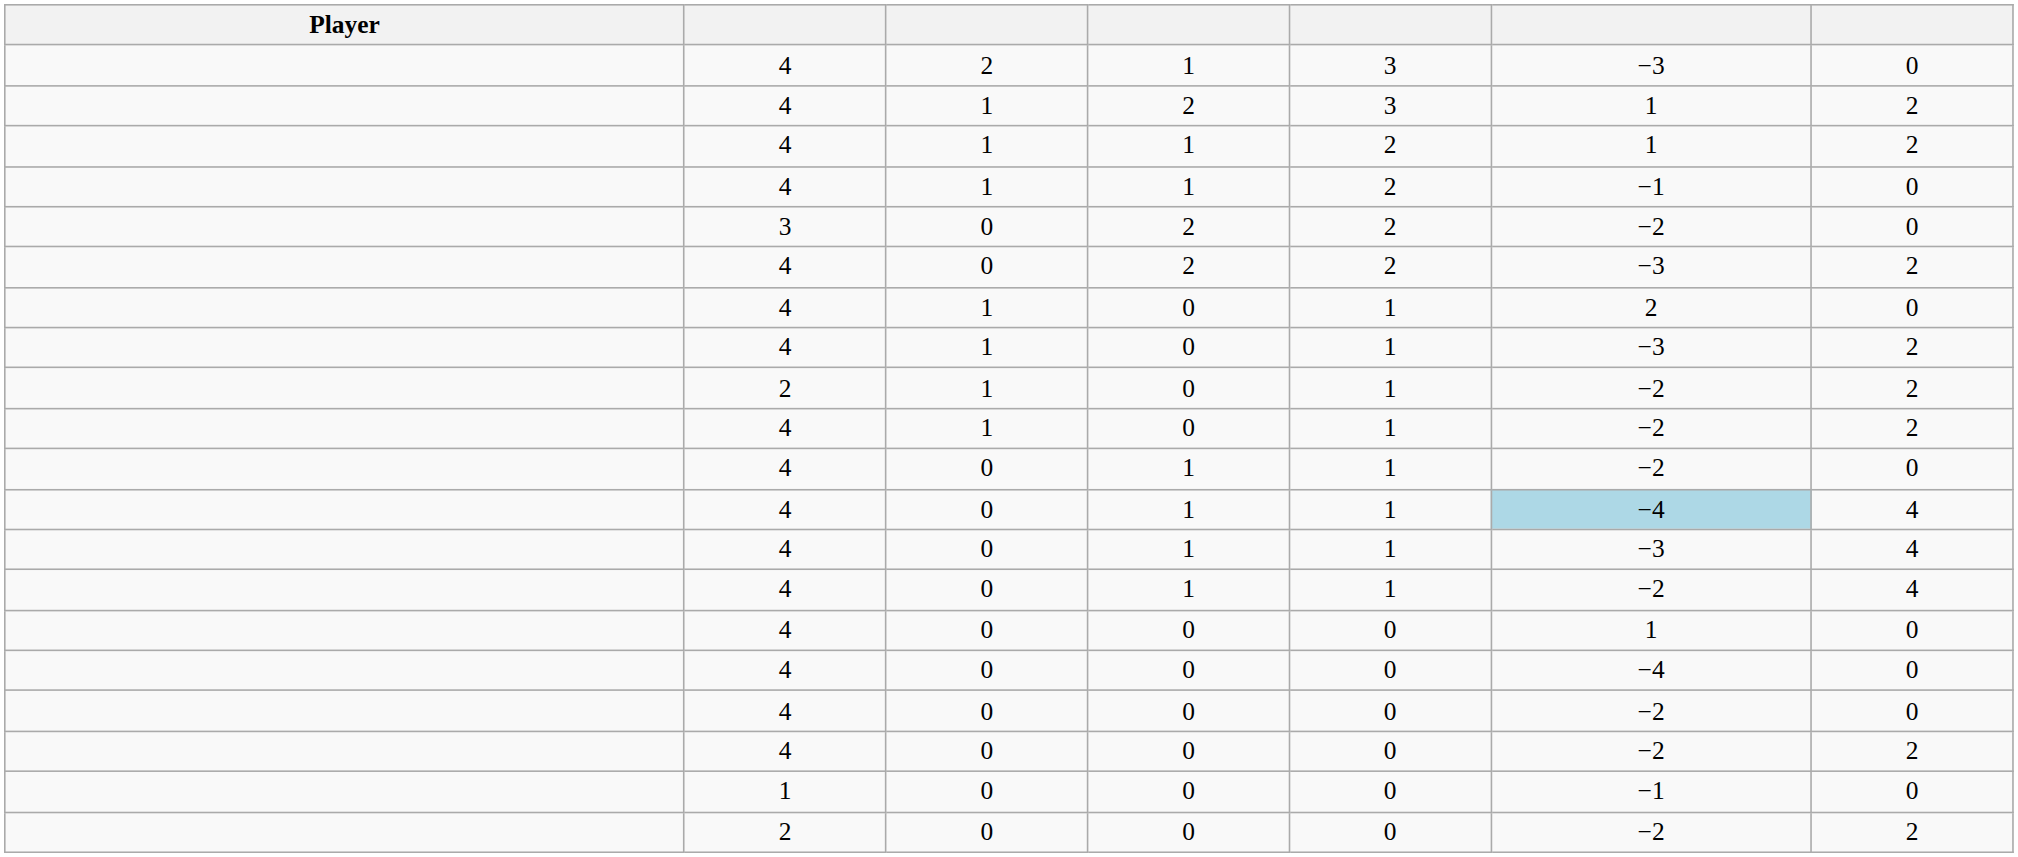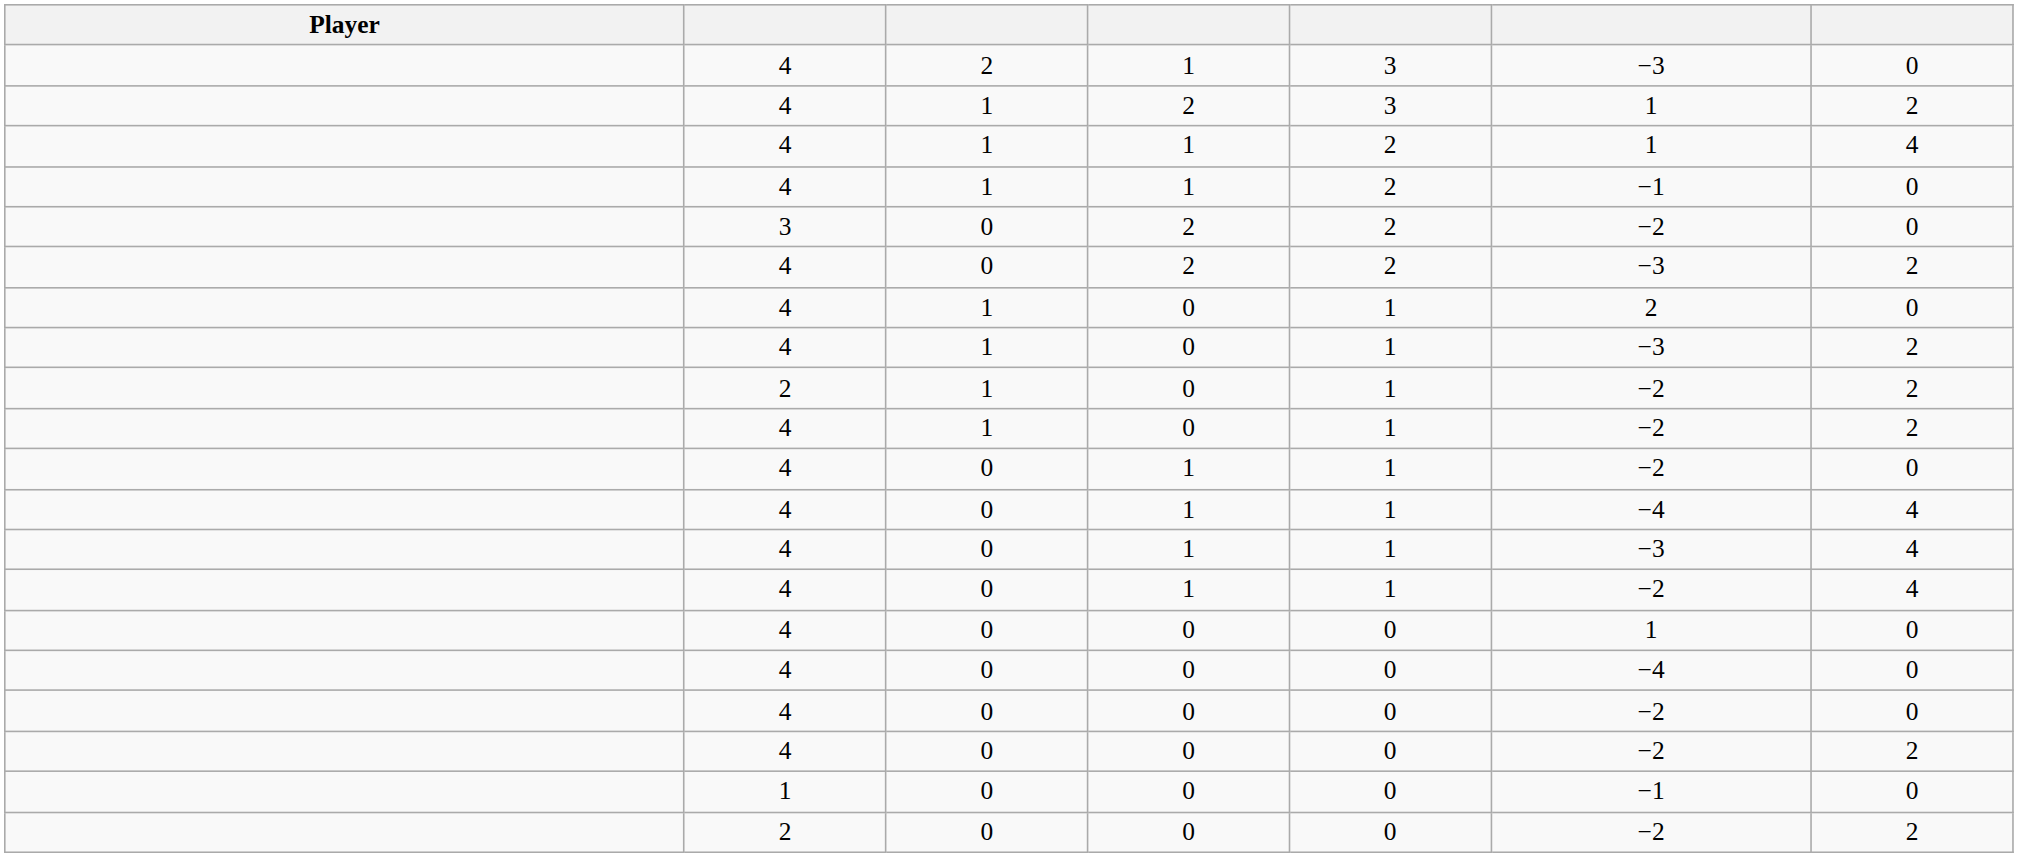row 4 | column 7: 2 -> 4
row 13 | column 6: lightblue background -> no background
